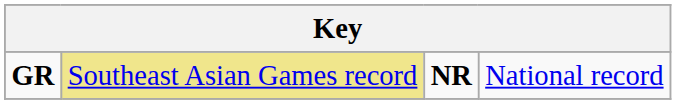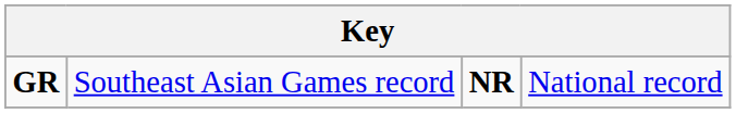GR | column 2: khaki background -> no background
